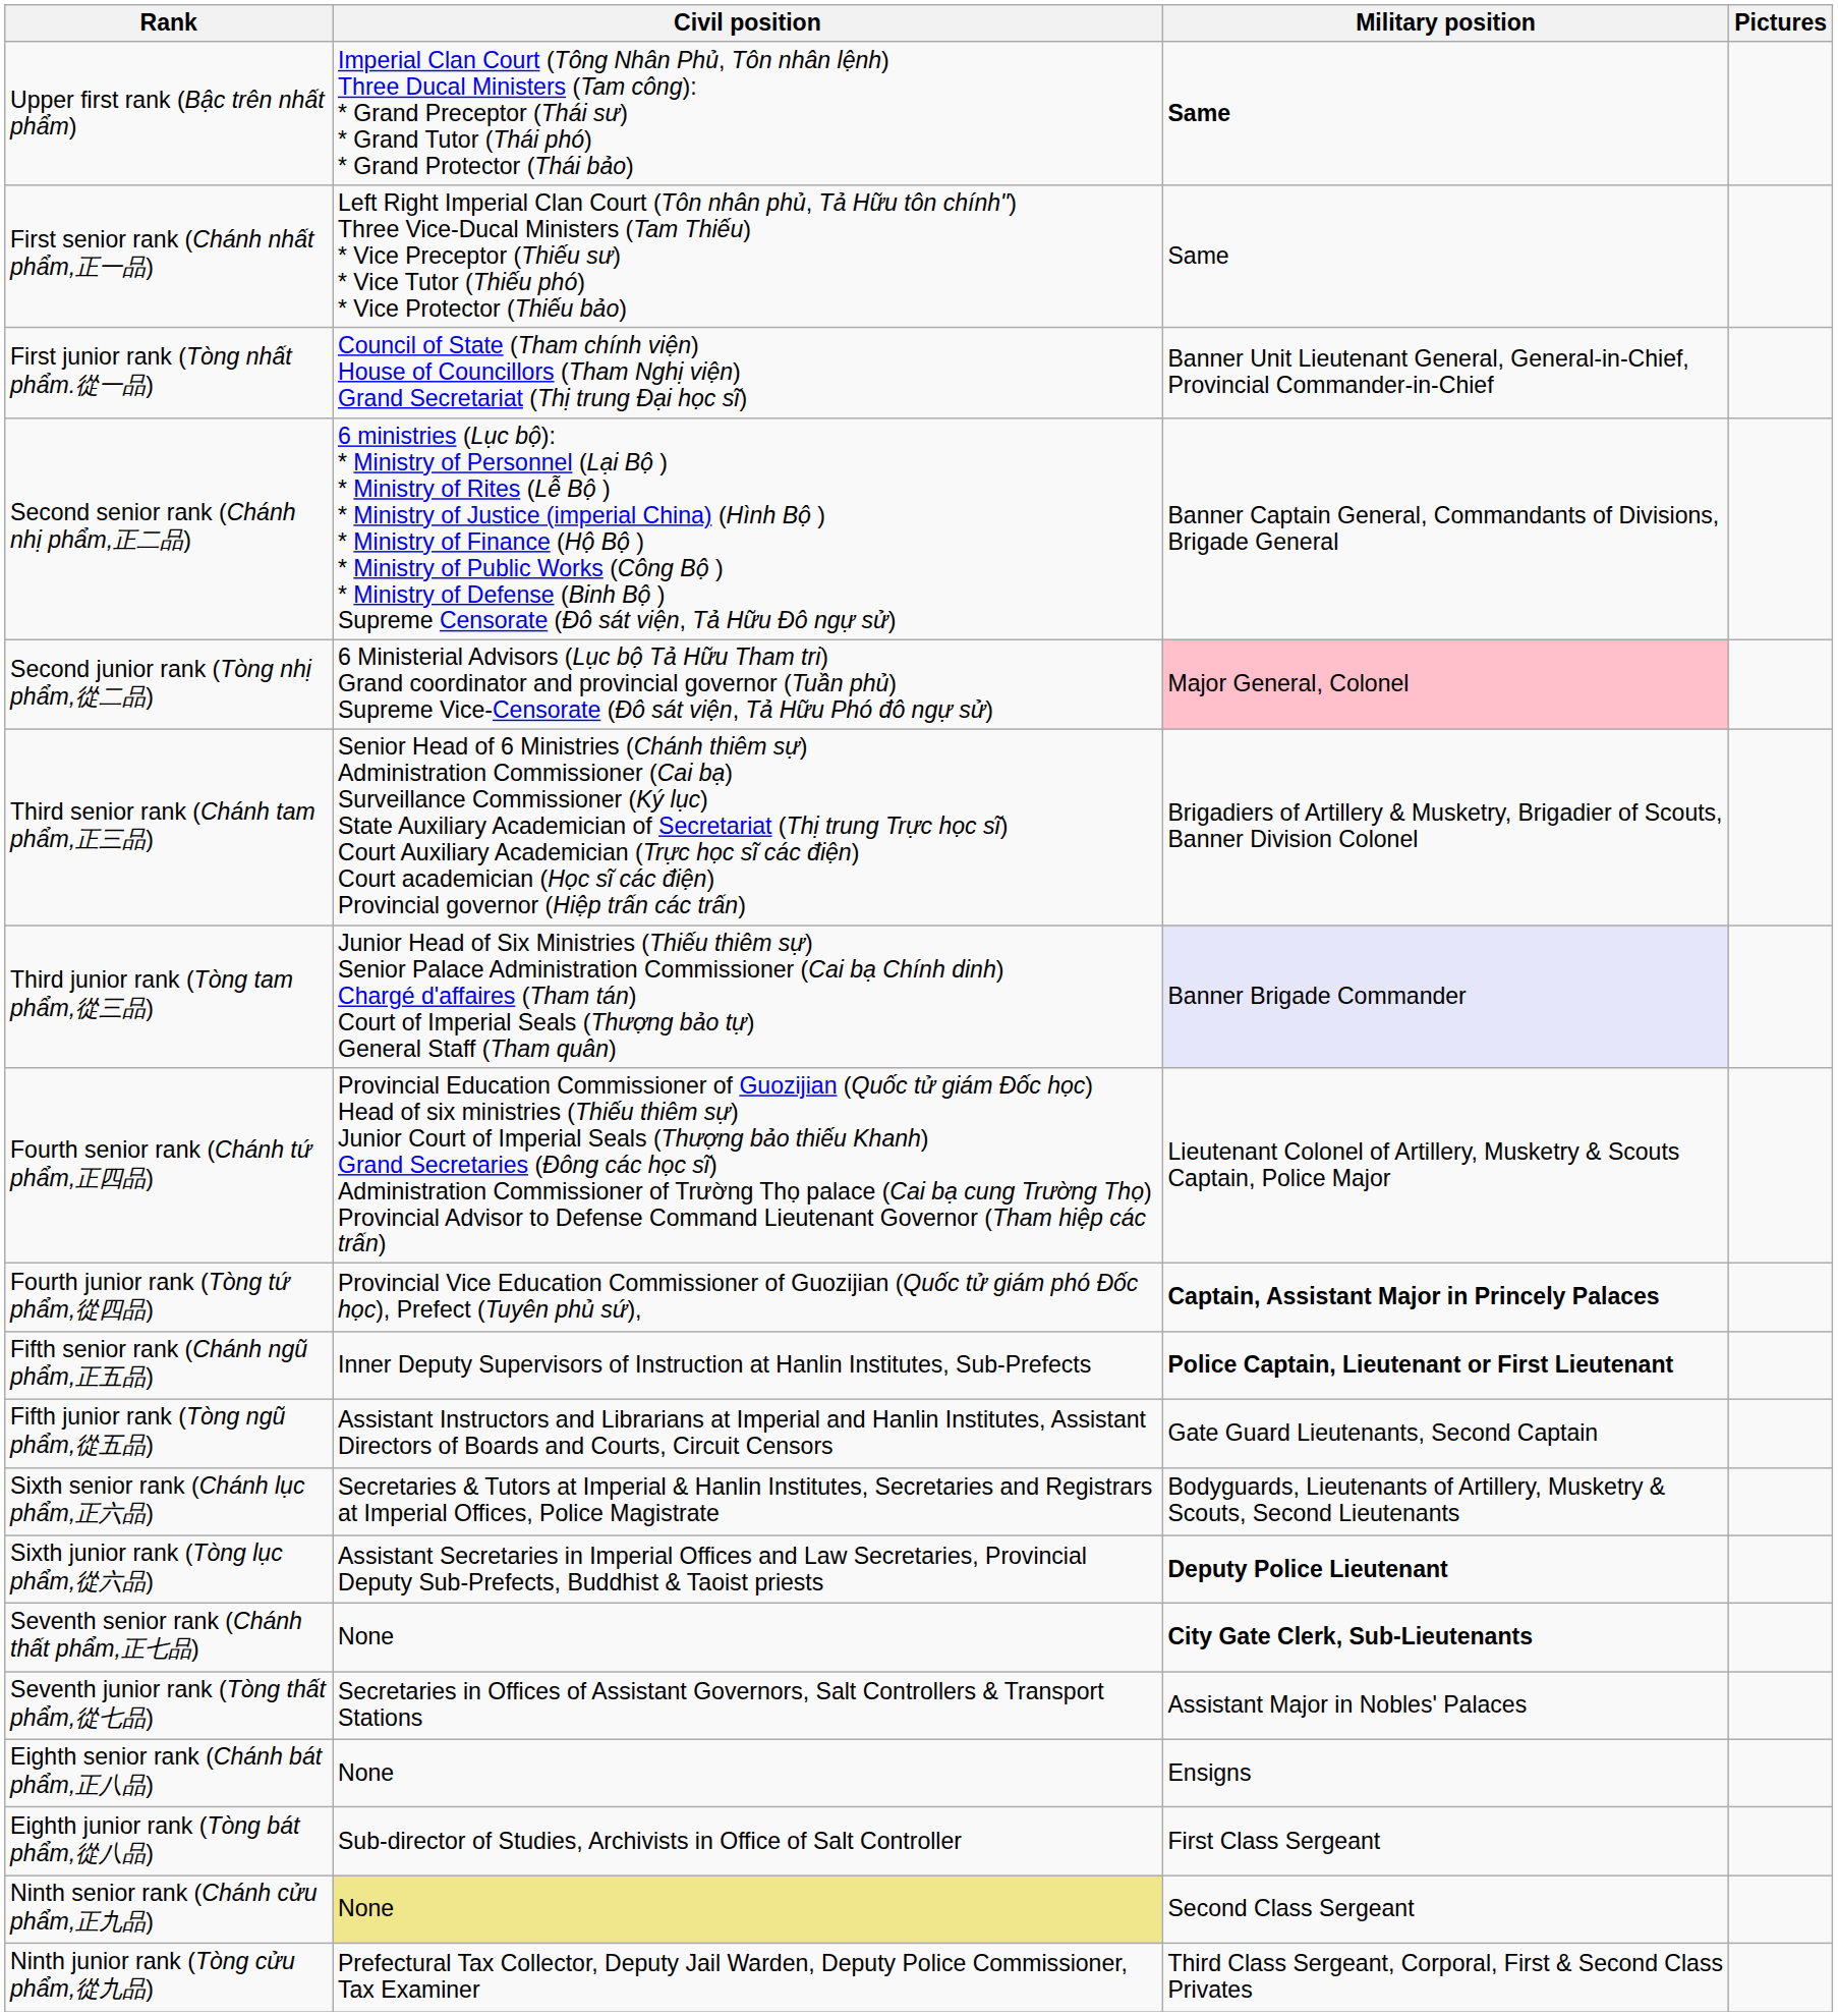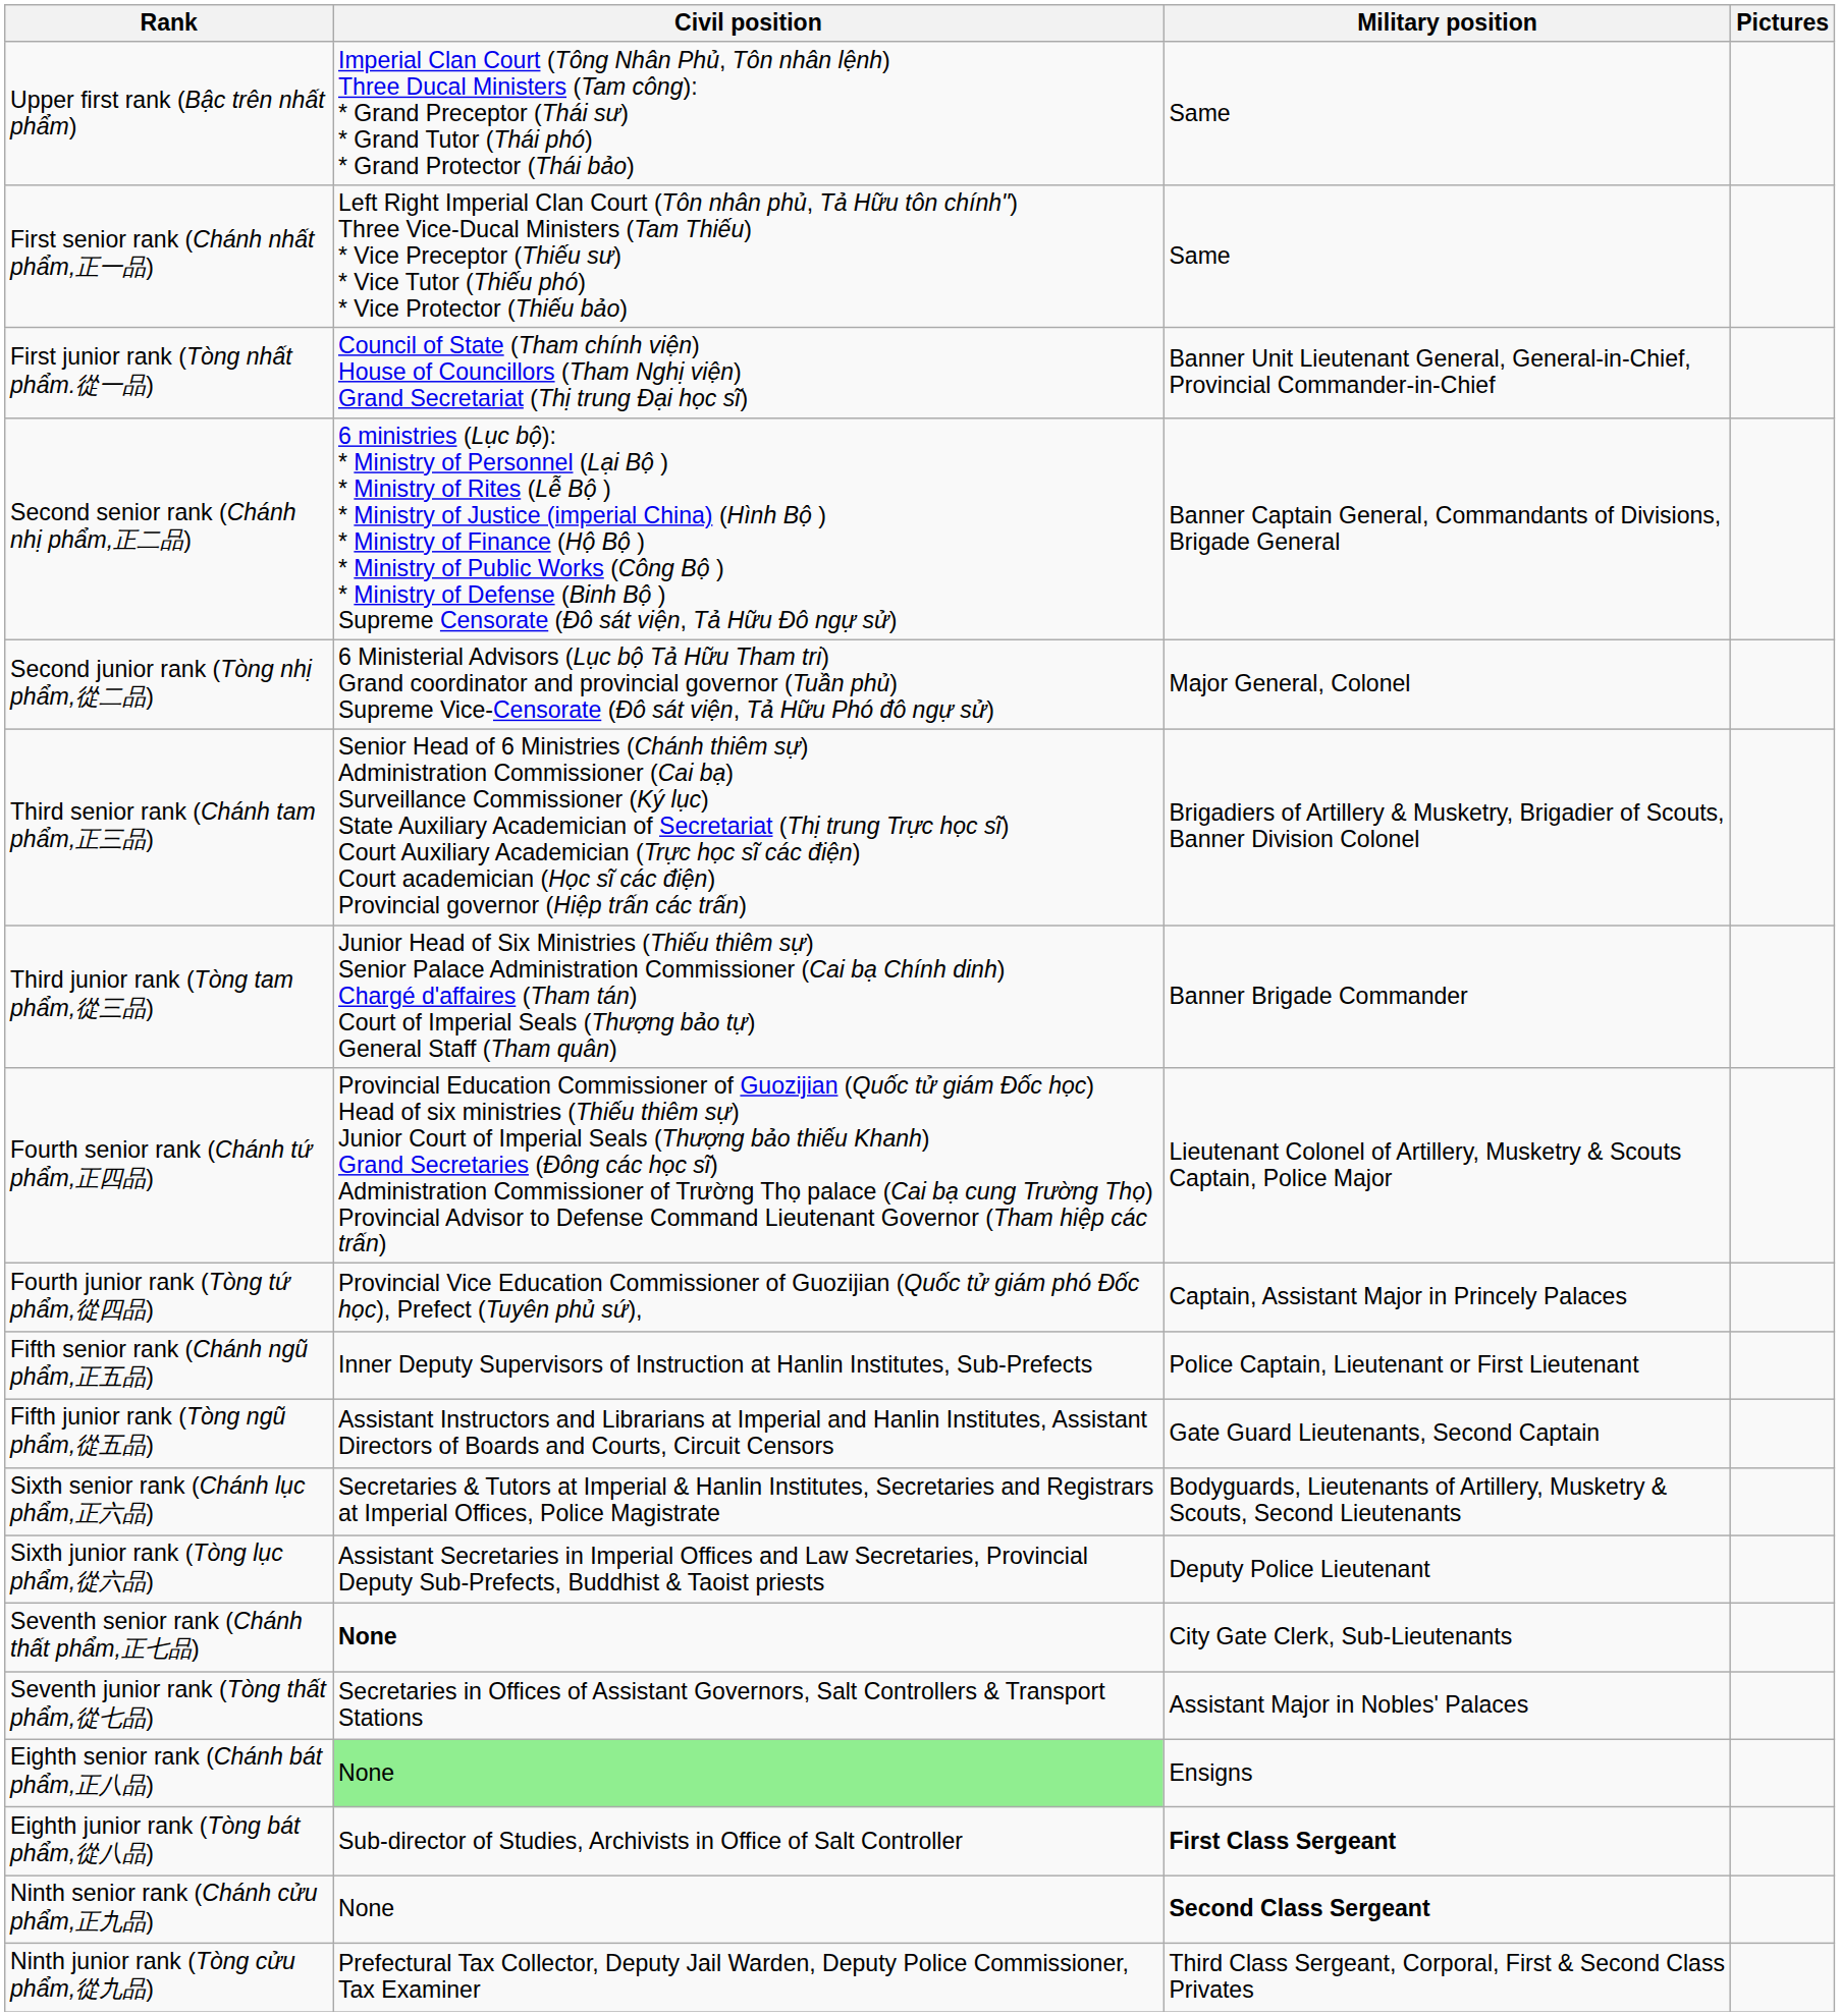Upper first rank (Bậc trên nhất phẩm) | Military position: bold -> normal
Second junior rank (Tòng nhị phẩm,從二品) | Military position: pink background -> no background
Third junior rank (Tòng tam phẩm,從三品) | Military position: lavender background -> no background
Fourth junior rank (Tòng tứ phẩm,從四品) | Military position: bold -> normal
Fifth senior rank (Chánh ngũ phẩm,正五品) | Military position: bold -> normal
Sixth junior rank (Tòng lục phẩm,從六品) | Military position: bold -> normal
Seventh senior rank (Chánh thất phẩm,正七品) | Civil position: normal -> bold
Seventh senior rank (Chánh thất phẩm,正七品) | Military position: bold -> normal
Eighth senior rank (Chánh bát phẩm,正八品) | Civil position: no background -> lightgreen background
Eighth junior rank (Tòng bát phẩm,從八品) | Military position: normal -> bold
Ninth senior rank (Chánh cửu phẩm,正九品) | Civil position: khaki background -> no background
Ninth senior rank (Chánh cửu phẩm,正九品) | Military position: normal -> bold
